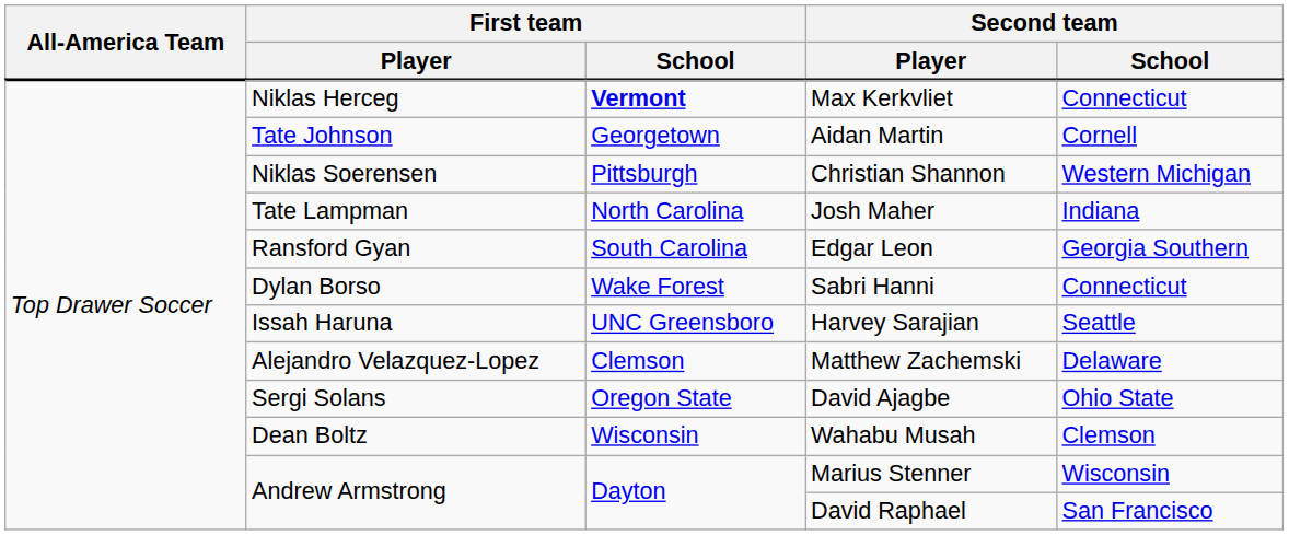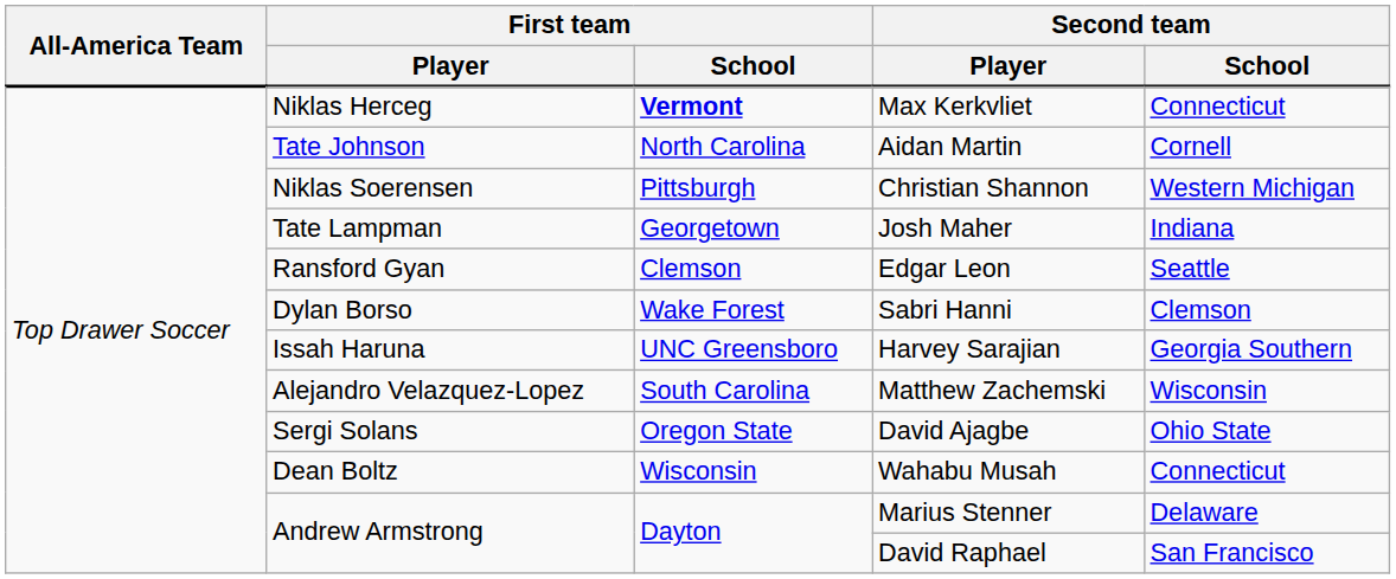Aidan Martin | First team / School: Georgetown -> North Carolina
Josh Maher | First team / School: North Carolina -> Georgetown
Edgar Leon | First team / School: South Carolina -> Clemson
Edgar Leon | Second team / School: Georgia Southern -> Seattle
Sabri Hanni | Second team / School: Connecticut -> Clemson
Harvey Sarajian | Second team / School: Seattle -> Georgia Southern
Matthew Zachemski | First team / School: Clemson -> South Carolina
Matthew Zachemski | Second team / School: Delaware -> Wisconsin
Wahabu Musah | Second team / School: Clemson -> Connecticut
Marius Stenner | Second team / School: Wisconsin -> Delaware
